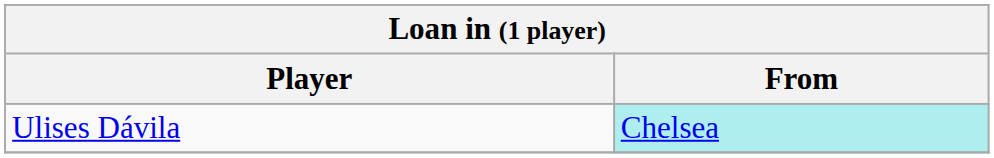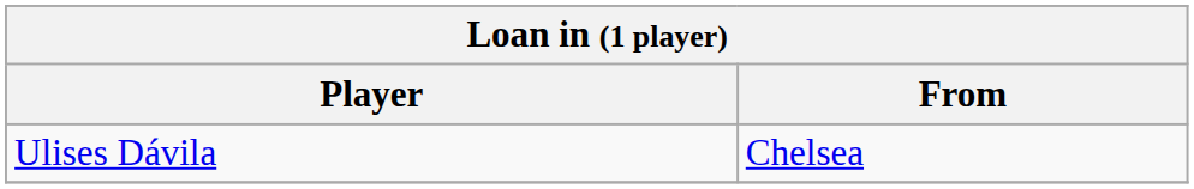Ulises Dávila | From: paleturquoise background -> no background
